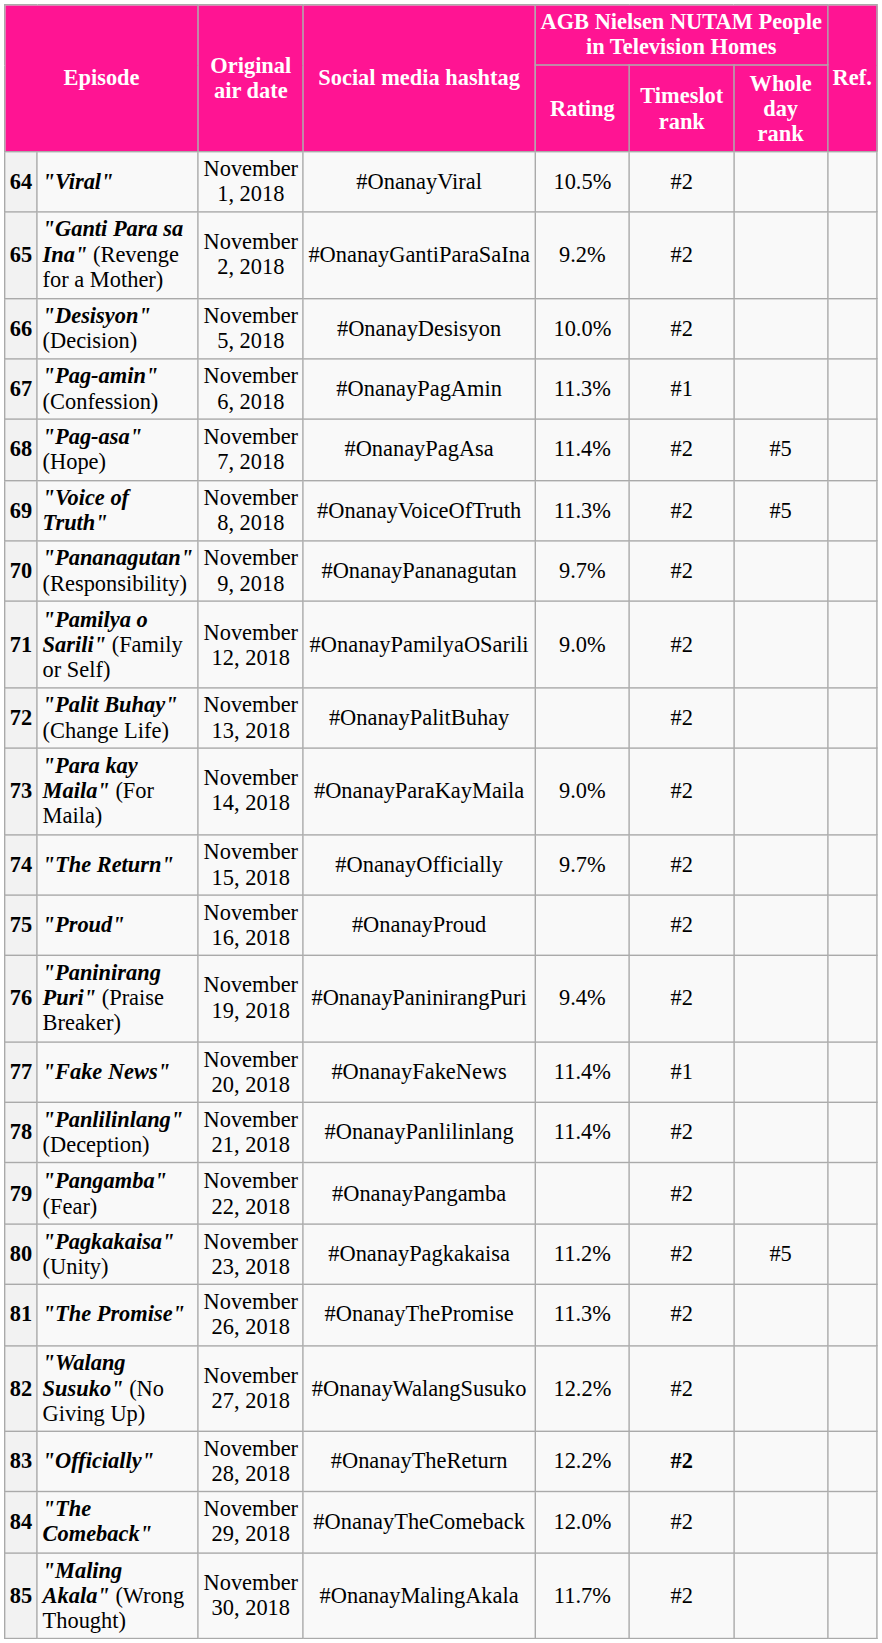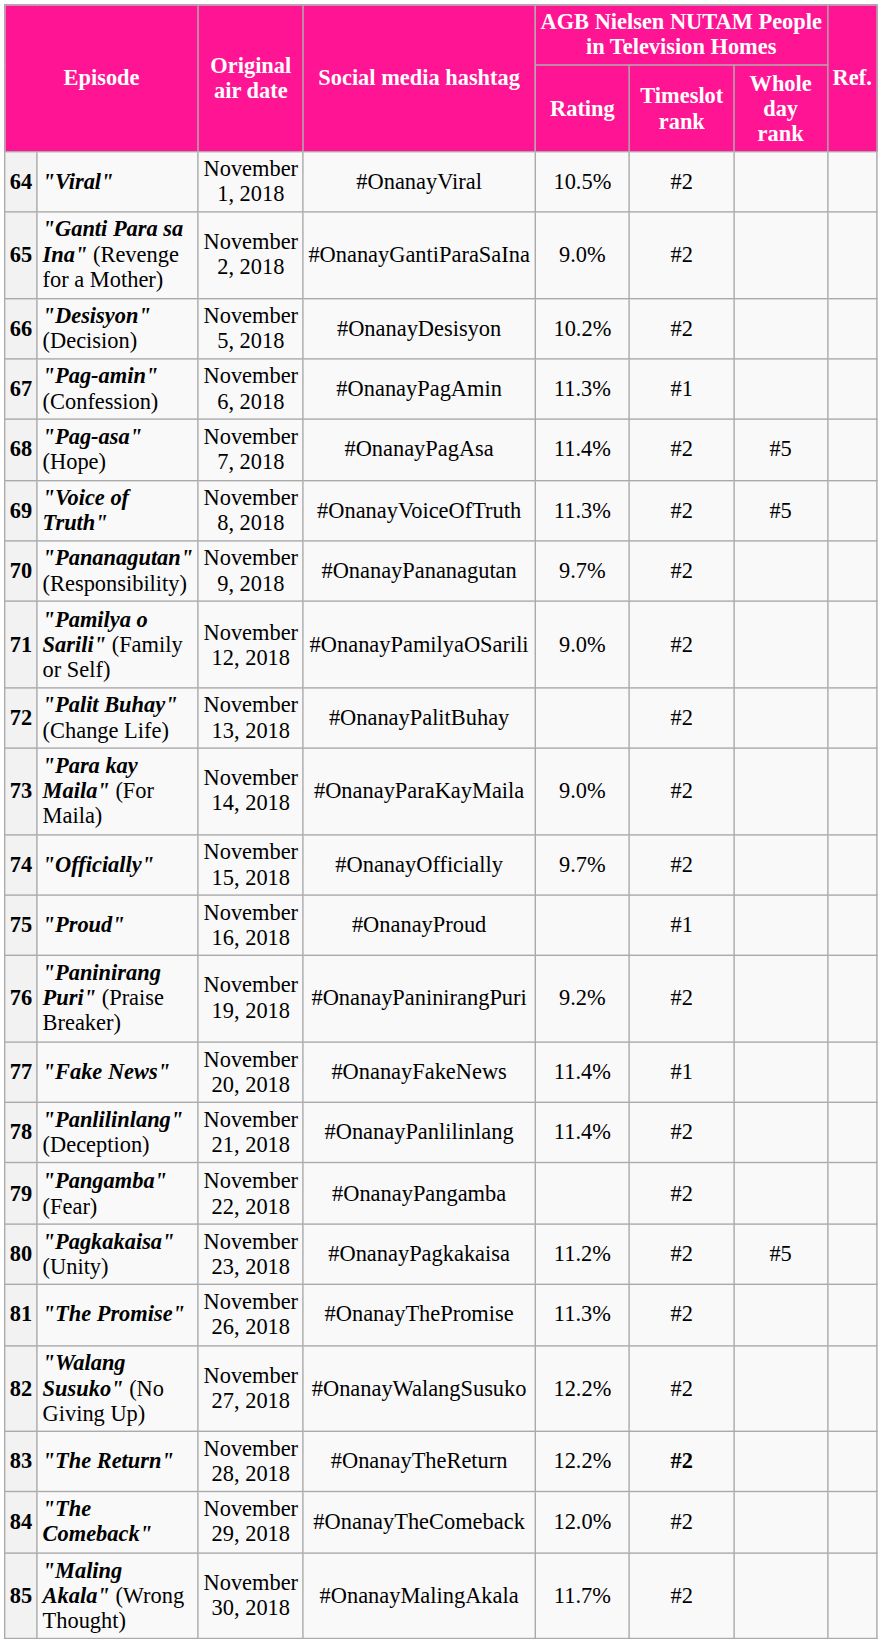65 | AGB Nielsen NUTAM People in Television Homes / Rating: 9.2% -> 9.0%
66 | AGB Nielsen NUTAM People in Television Homes / Rating: 10.0% -> 10.2%
74 | column 2: "The Return" -> "Officially"
75 | AGB Nielsen NUTAM People in Television Homes / Timeslot rank: #2 -> #1
76 | AGB Nielsen NUTAM People in Television Homes / Rating: 9.4% -> 9.2%
83 | column 2: "Officially" -> "The Return"
